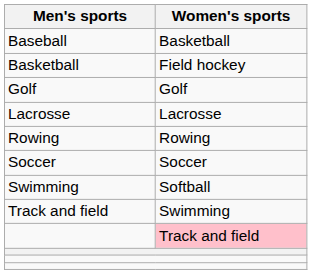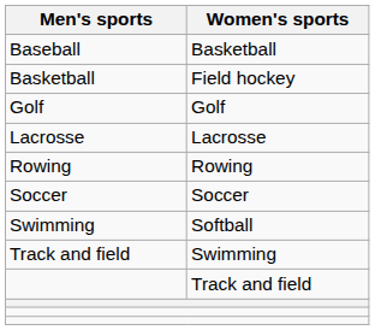row 10 | Women's sports: pink background -> no background
